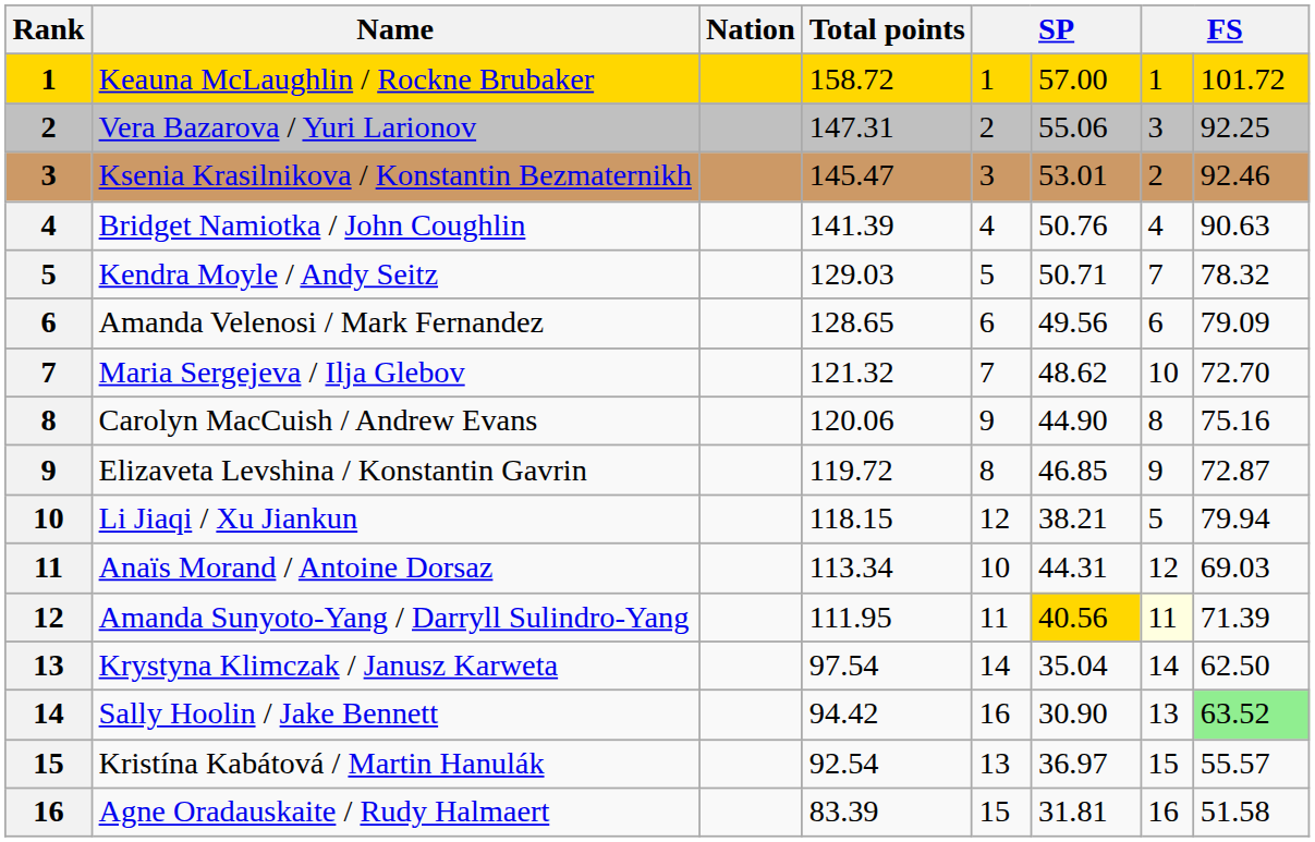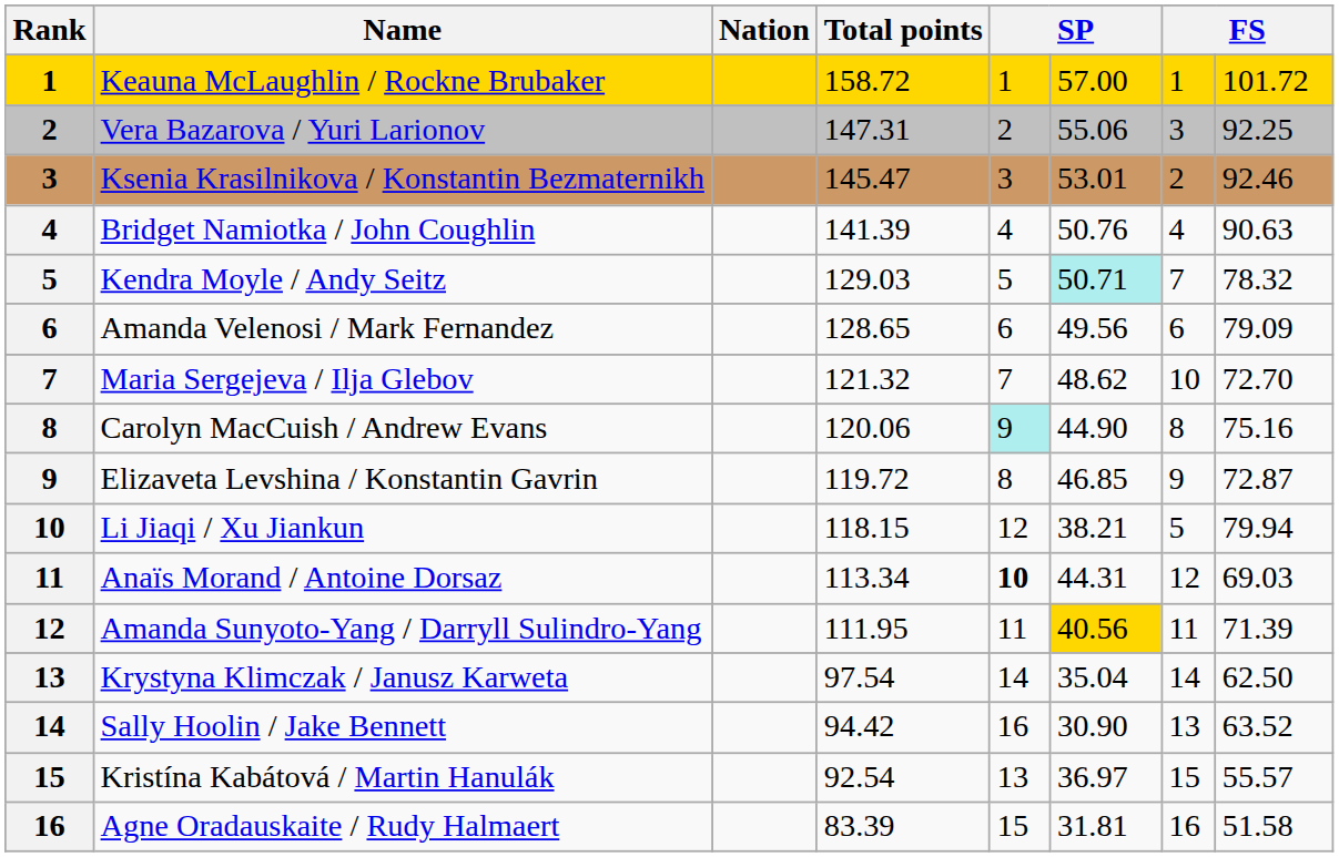Kendra Moyle / Andy Seitz | column 6: no background -> paleturquoise background
Carolyn MacCuish / Andrew Evans | column 5: no background -> paleturquoise background
Anaïs Morand / Antoine Dorsaz | column 5: normal -> bold
Amanda Sunyoto-Yang / Darryll Sulindro-Yang | column 7: lightyellow background -> no background
Sally Hoolin / Jake Bennett | column 8: lightgreen background -> no background
